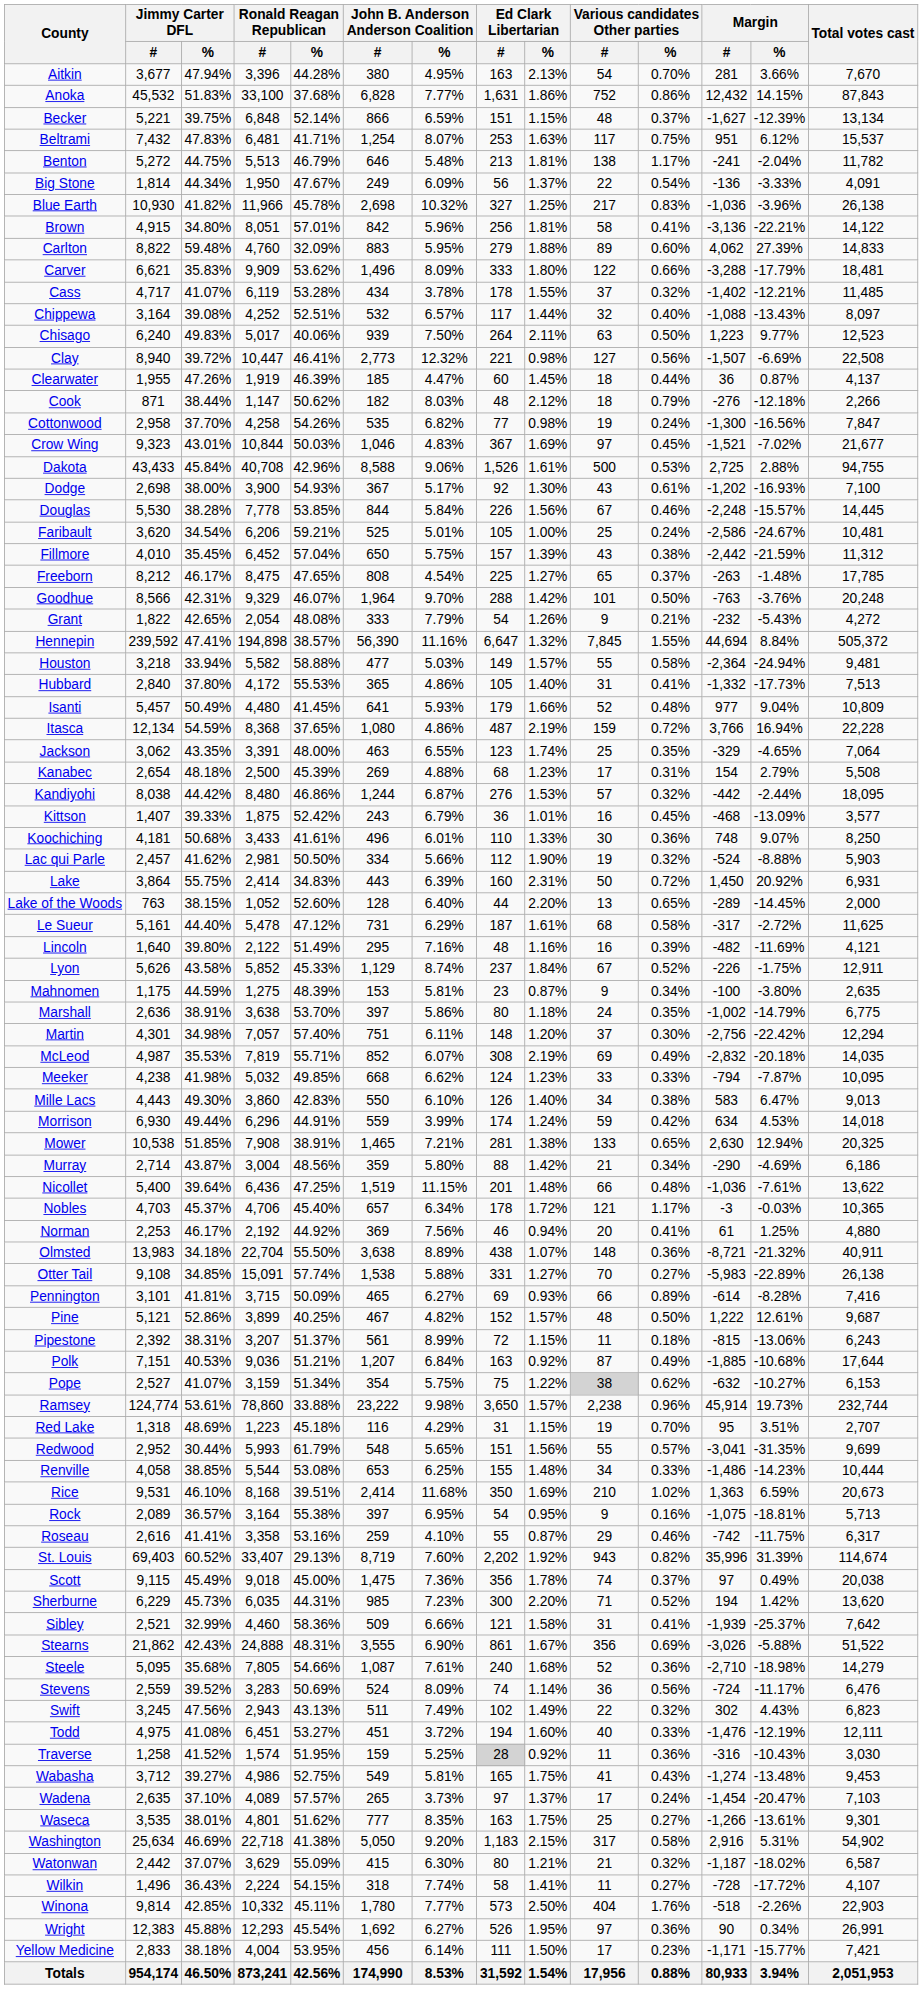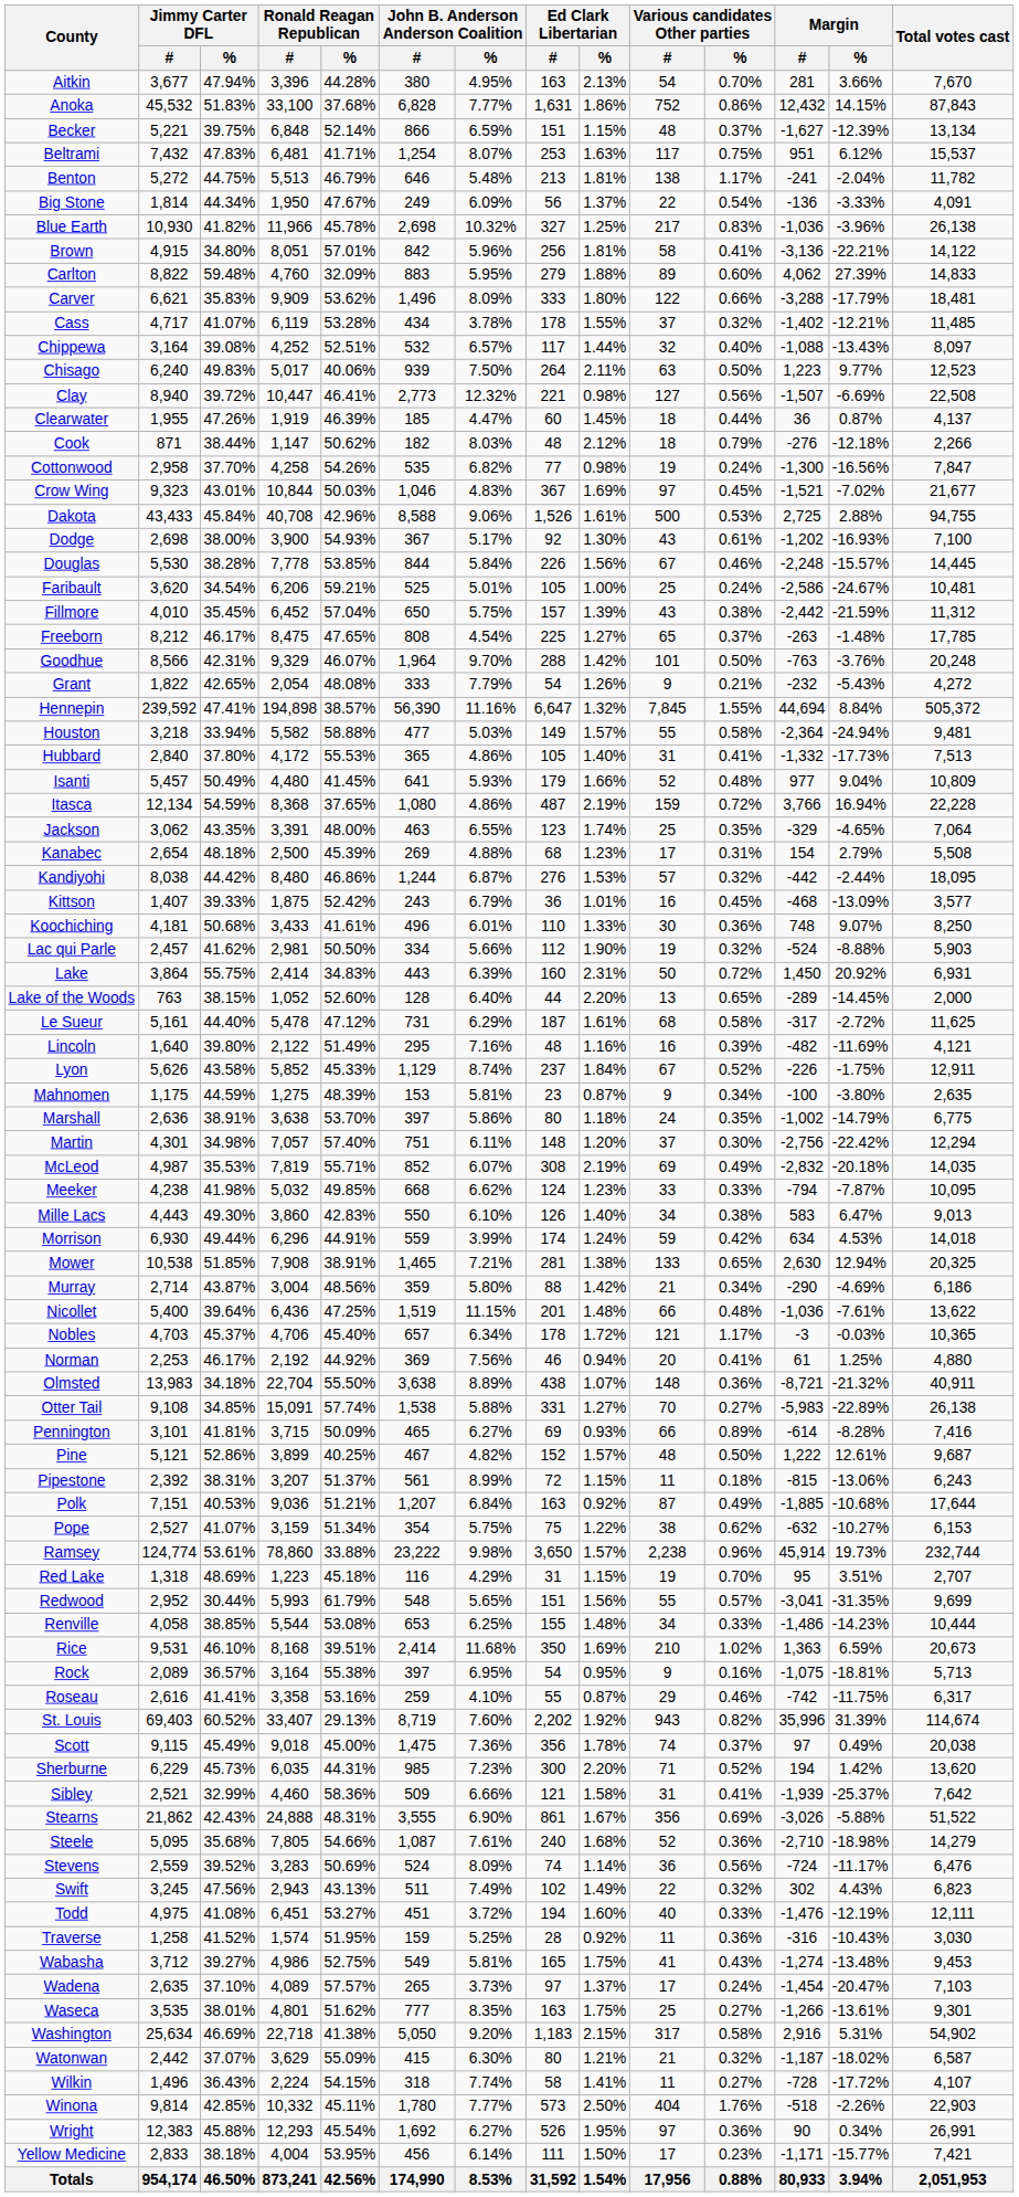Pope | Various candidates Other parties / #: lightgrey background -> no background
Traverse | Ed Clark Libertarian / #: lightgrey background -> no background
